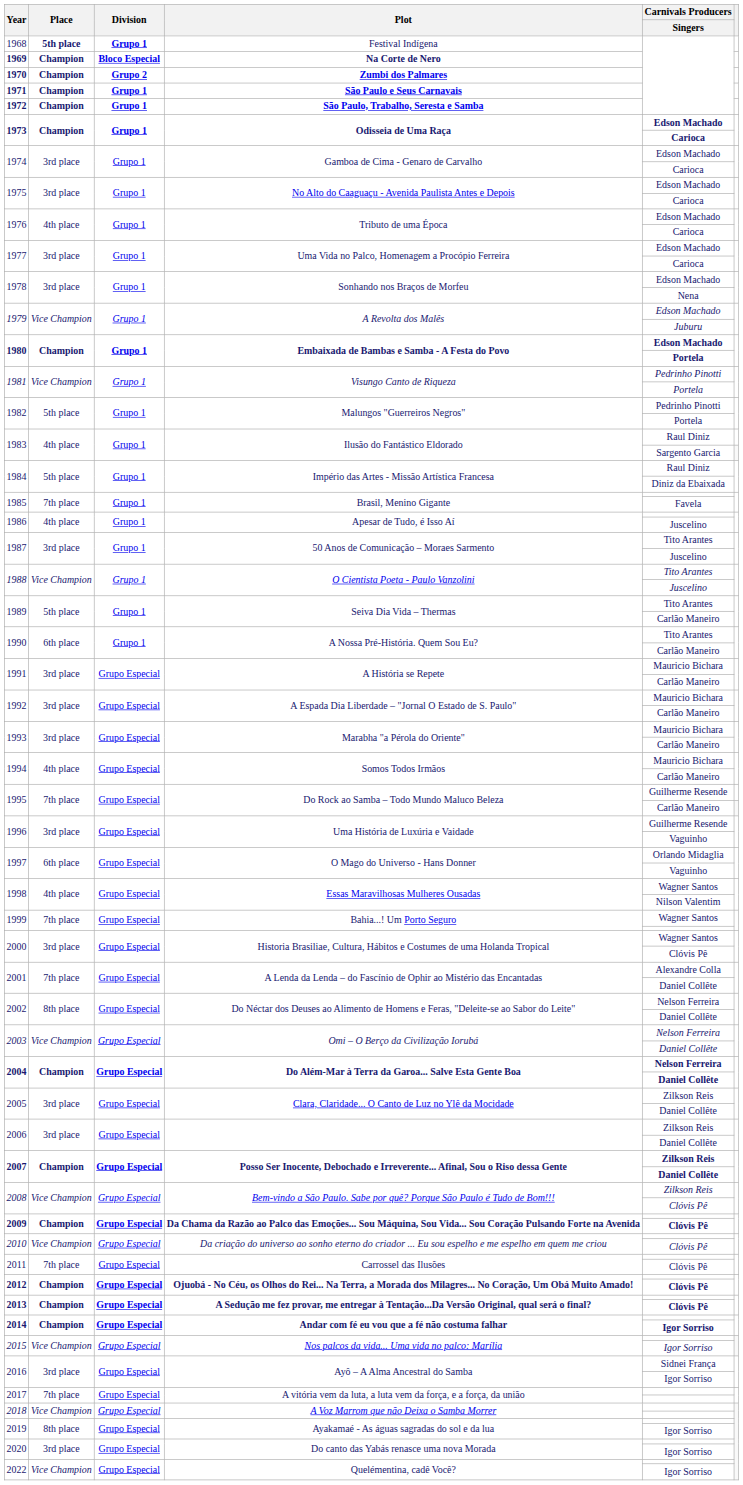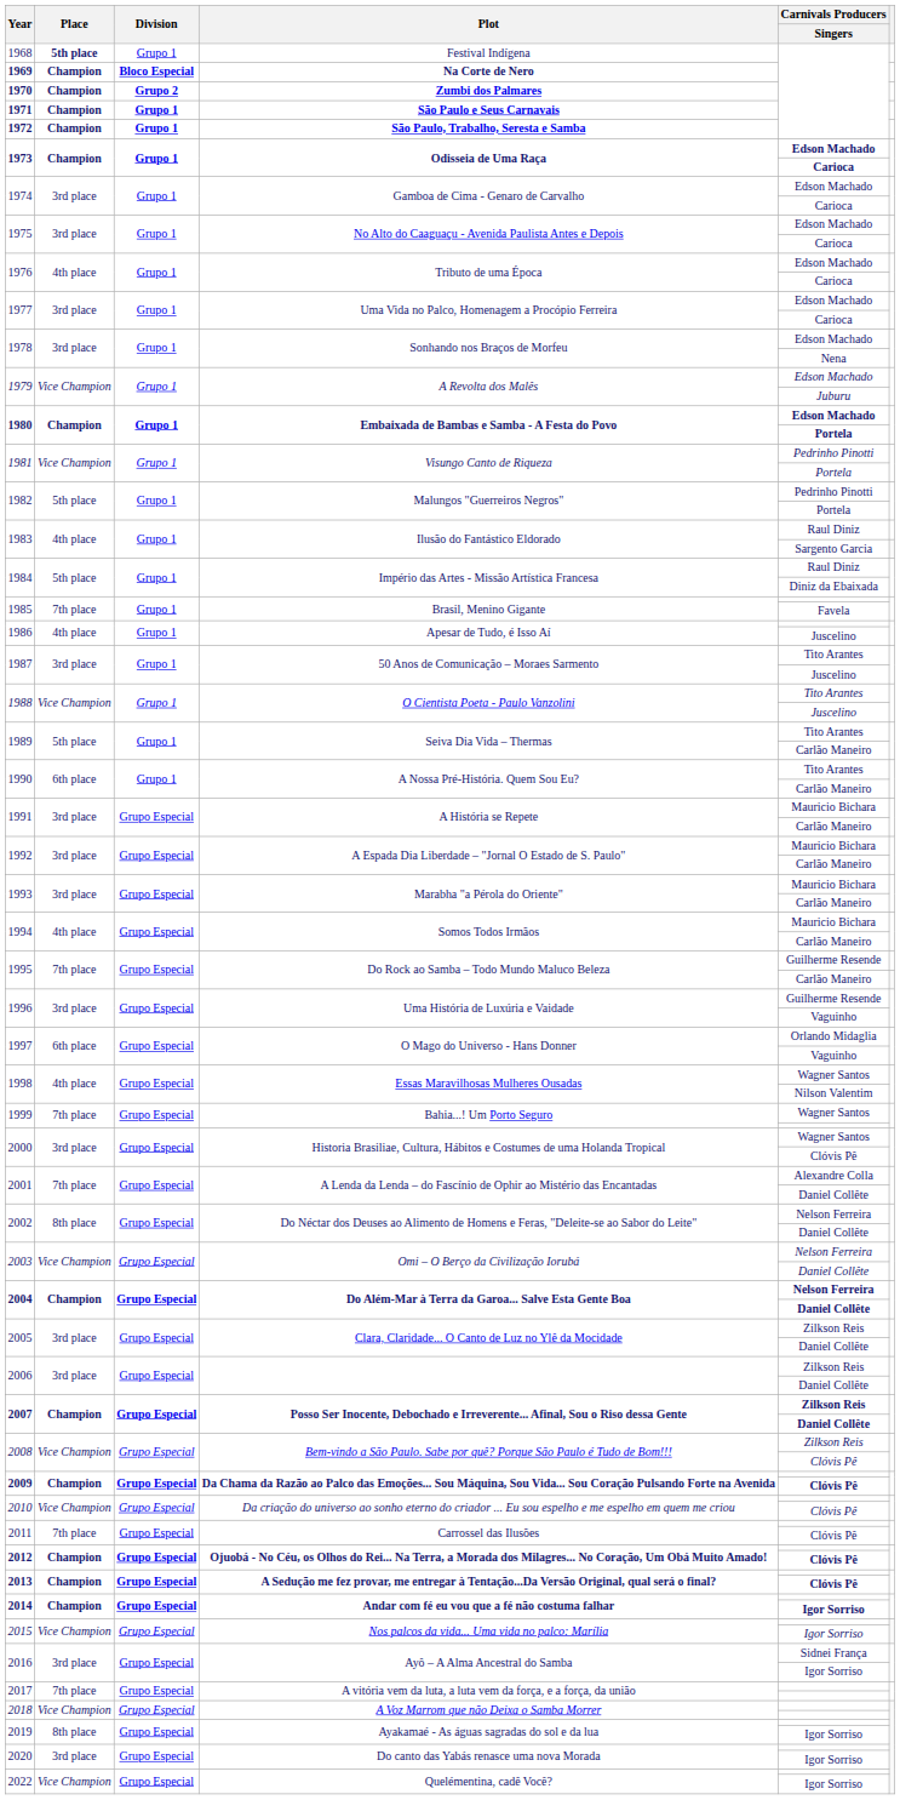1968 | Division: bold -> normal
